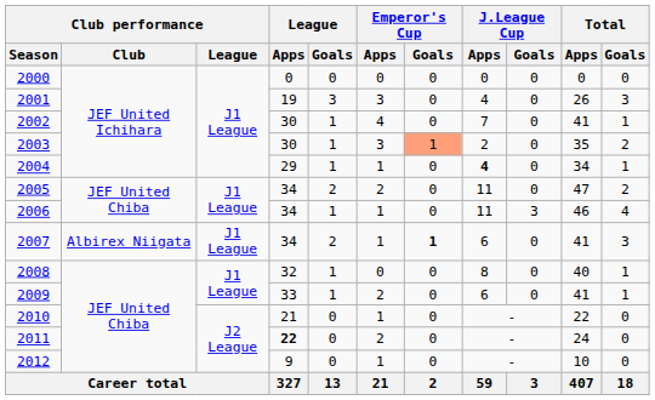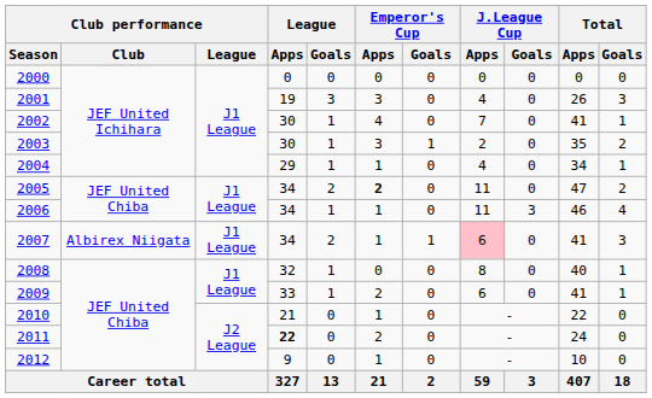2003 | Emperor's Cup / Goals: lightsalmon background -> no background
2004 | J.League Cup / Apps: bold -> normal
2005 | Emperor's Cup / Apps: normal -> bold
2007 | Emperor's Cup / Goals: bold -> normal
2007 | J.League Cup / Apps: no background -> pink background
